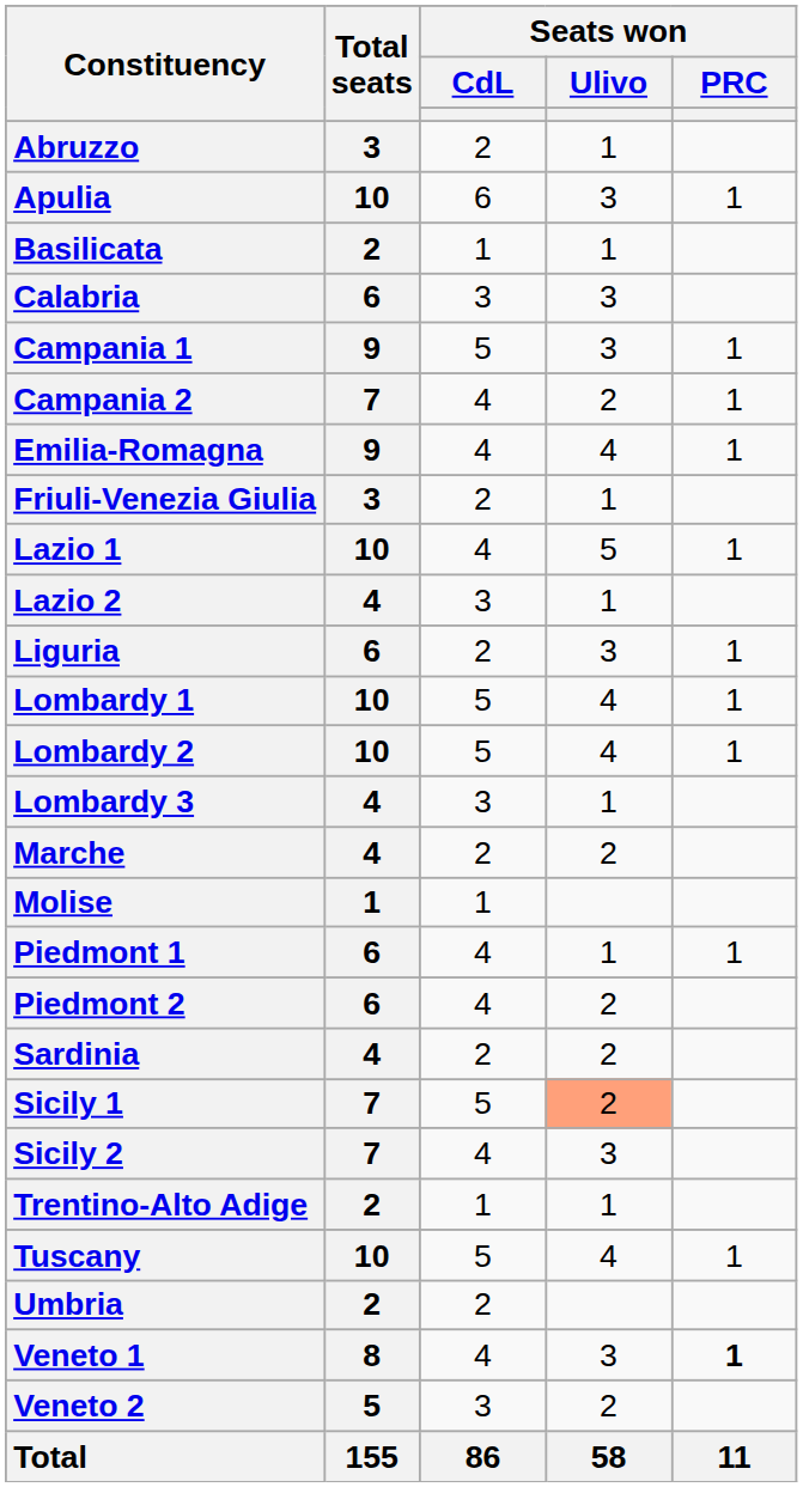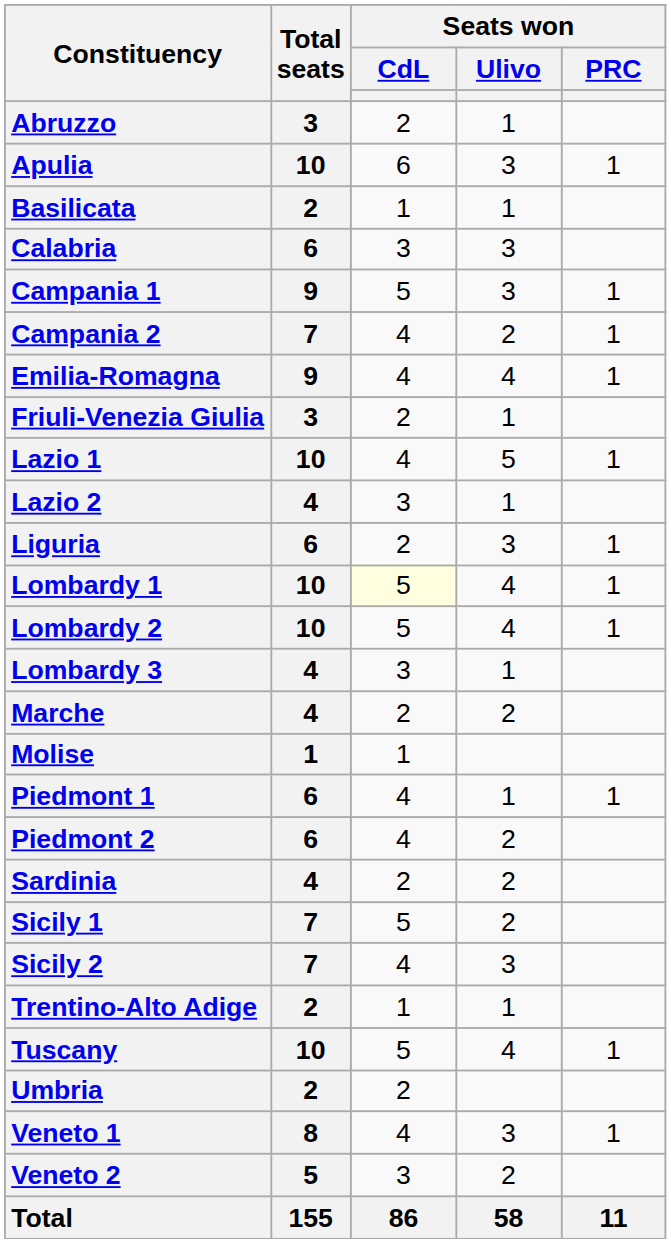Lombardy 1 | Seats won / CdL: no background -> lightyellow background
Sicily 1 | Seats won / Ulivo: lightsalmon background -> no background
Veneto 1 | Seats won / PRC: bold -> normal
